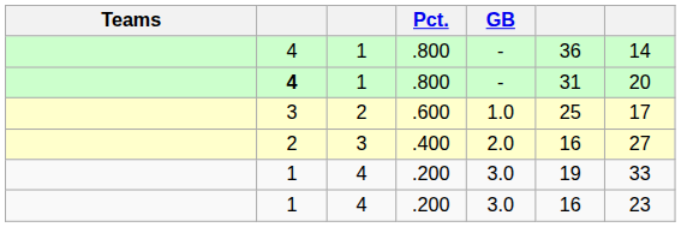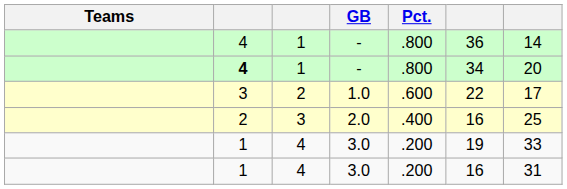columns swapped: Pct. <-> GB
row 3 | column 6: 31 -> 34
row 4 | column 6: 25 -> 22
row 5 | column 7: 27 -> 25
row 7 | column 7: 23 -> 31
